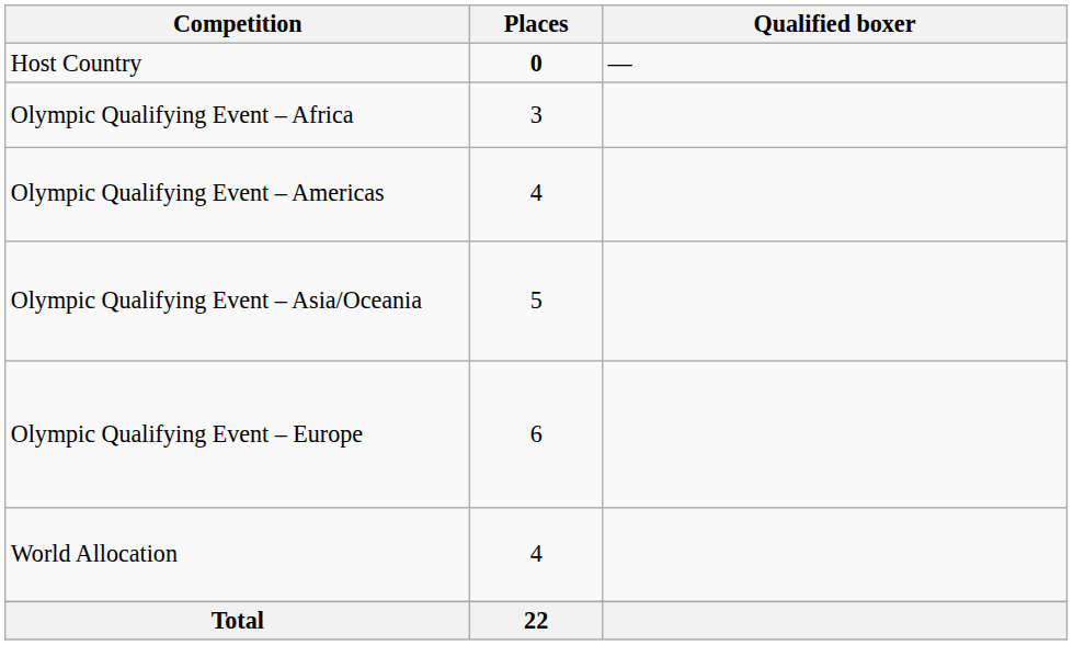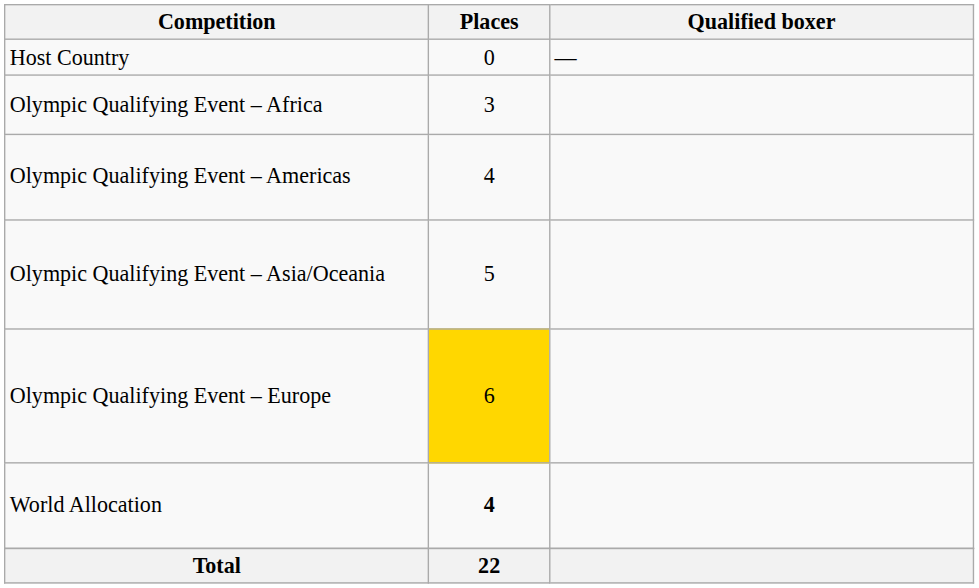Host Country | Places: bold -> normal
Olympic Qualifying Event – Europe | Places: no background -> gold background
World Allocation | Places: normal -> bold
